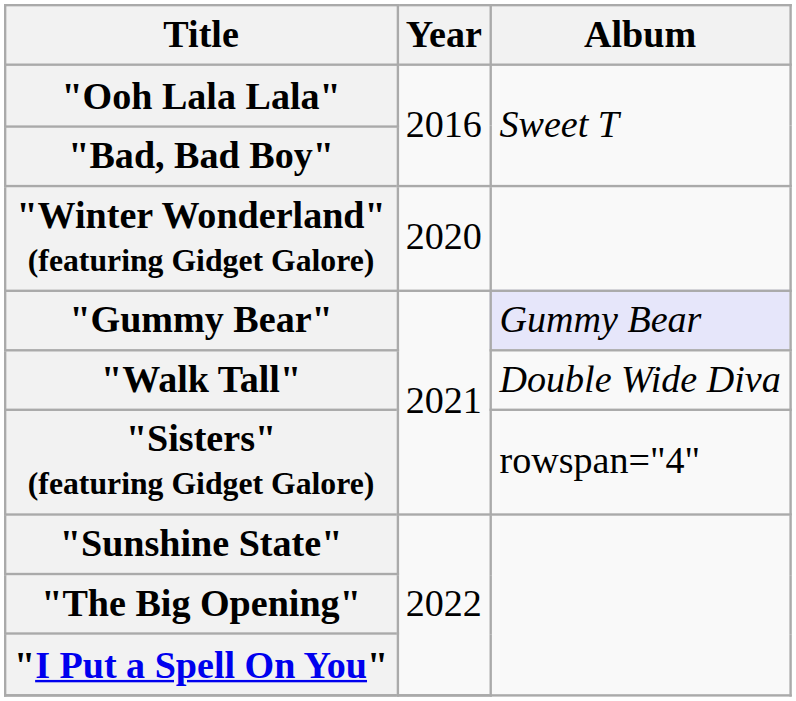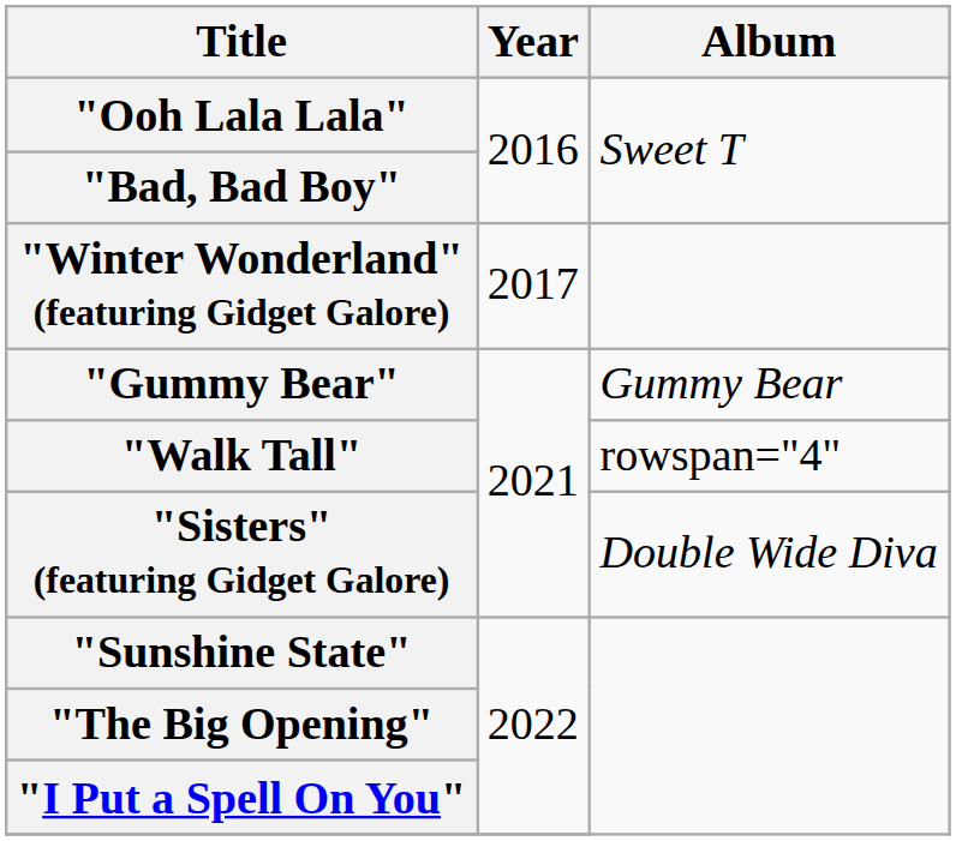"Winter Wonderland" (featuring Gidget Galore) | Year: 2020 -> 2017
"Gummy Bear" | Album: lavender background -> no background
"Walk Tall" | Album: Double Wide Diva -> rowspan="4"
"Sisters" (featuring Gidget Galore) | Album: rowspan="4" -> Double Wide Diva
